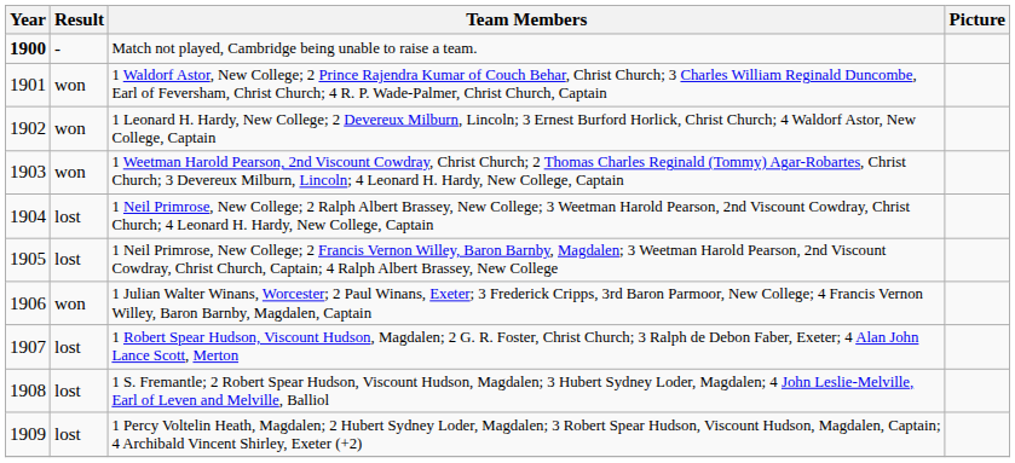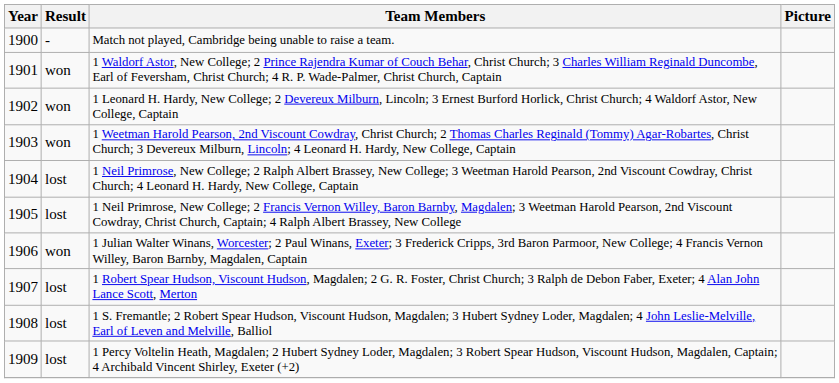Match not played, Cambridge being unable to raise a team. | Year: bold -> normal
